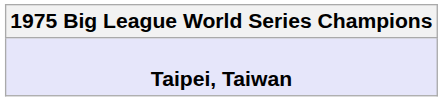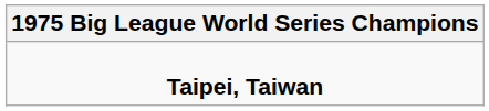row 2 | column 1: lavender background -> no background
